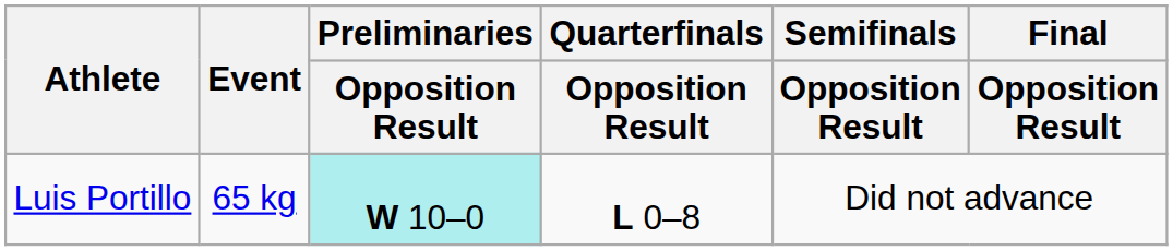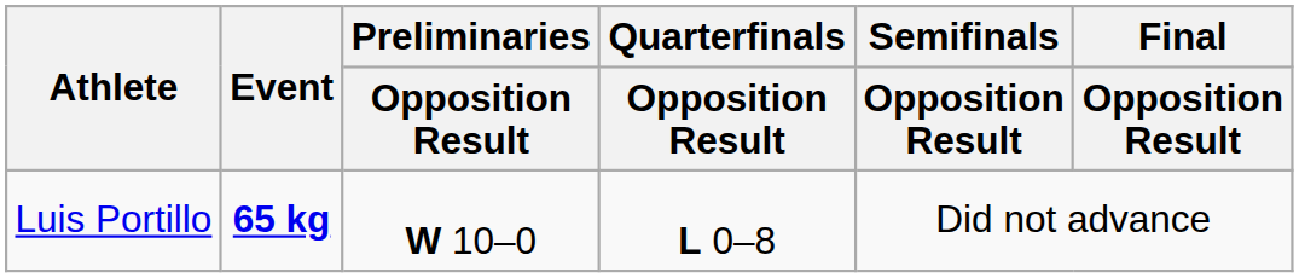Luis Portillo | Event: normal -> bold
Luis Portillo | Preliminaries / Opposition Result: paleturquoise background -> no background
